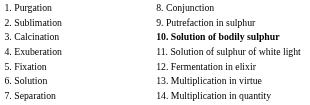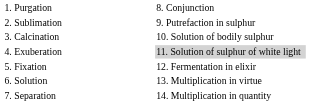3. Calcination | column 2: bold -> normal
4. Exuberation | column 2: no background -> lightgrey background
